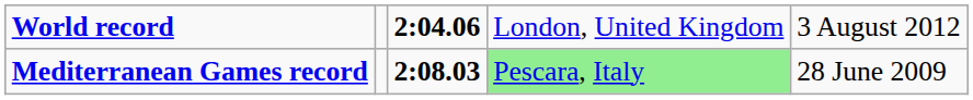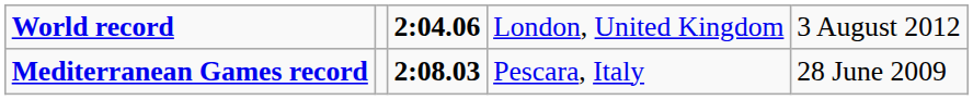Mediterranean Games record | column 4: lightgreen background -> no background
